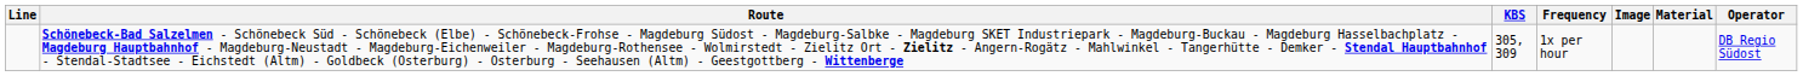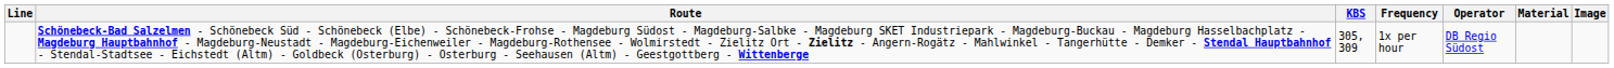columns swapped: Operator <-> Image
